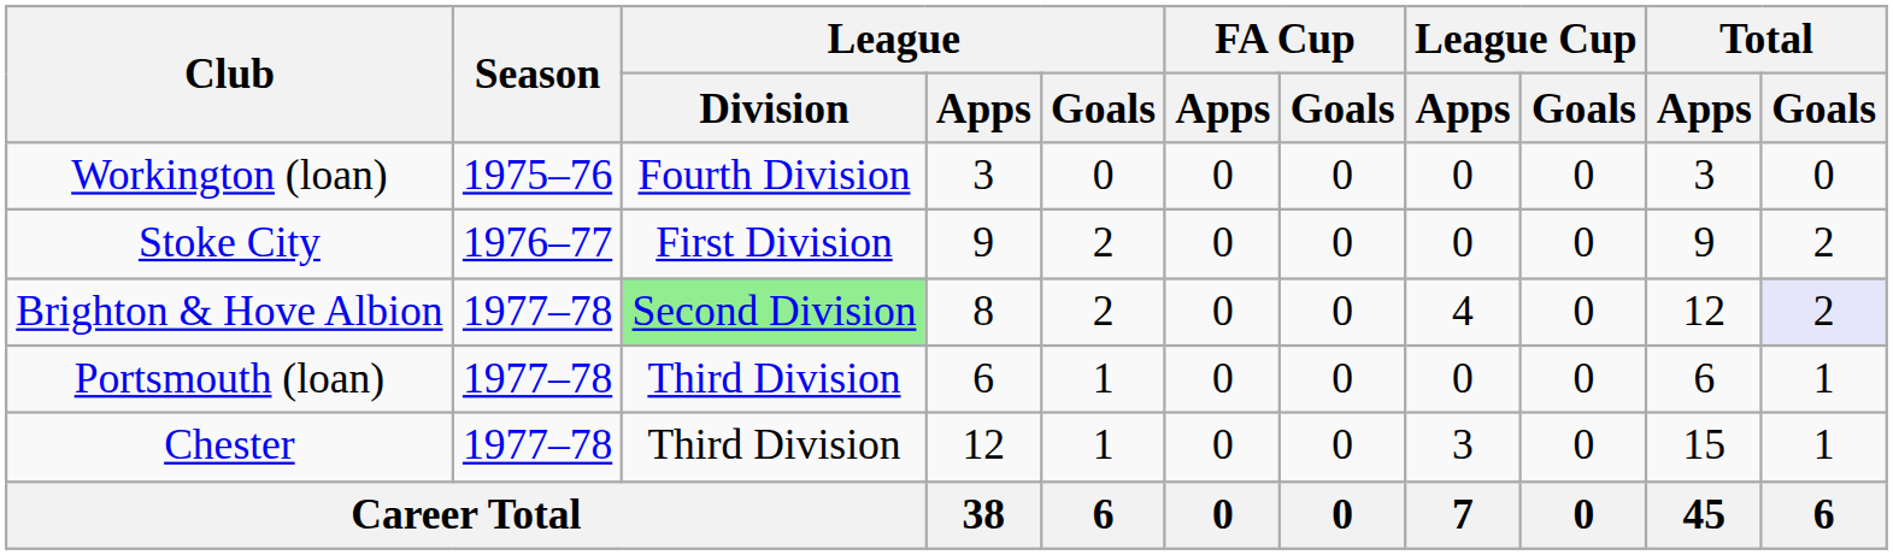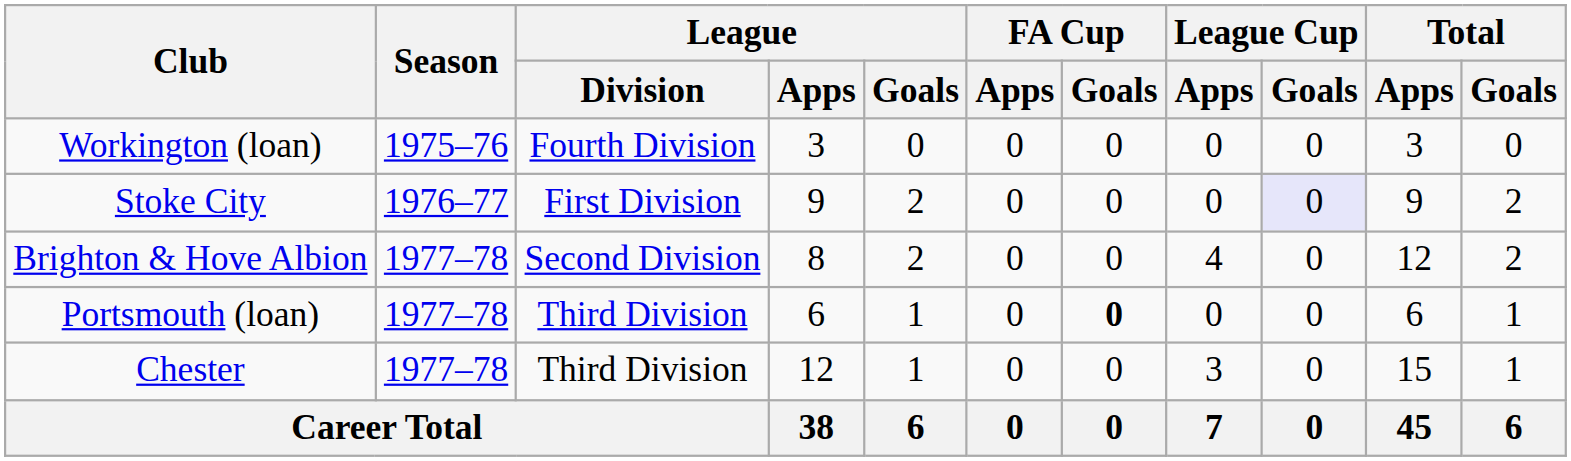Stoke City | League Cup / Goals: no background -> lavender background
Brighton & Hove Albion | League / Division: lightgreen background -> no background
Brighton & Hove Albion | Total / Goals: lavender background -> no background
Portsmouth (loan) | FA Cup / Goals: normal -> bold
